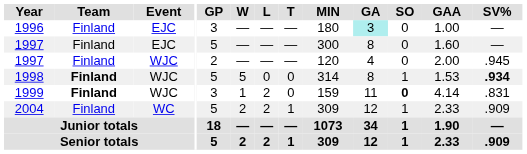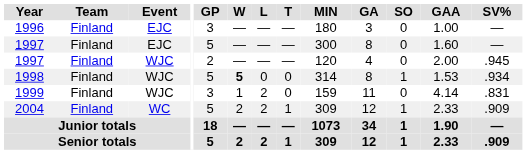1996 | GA: paleturquoise background -> no background
1998 | Team: bold -> normal
1998 | W: normal -> bold
1998 | SV%: bold -> normal
1999 | Team: bold -> normal
1999 | SO: bold -> normal
